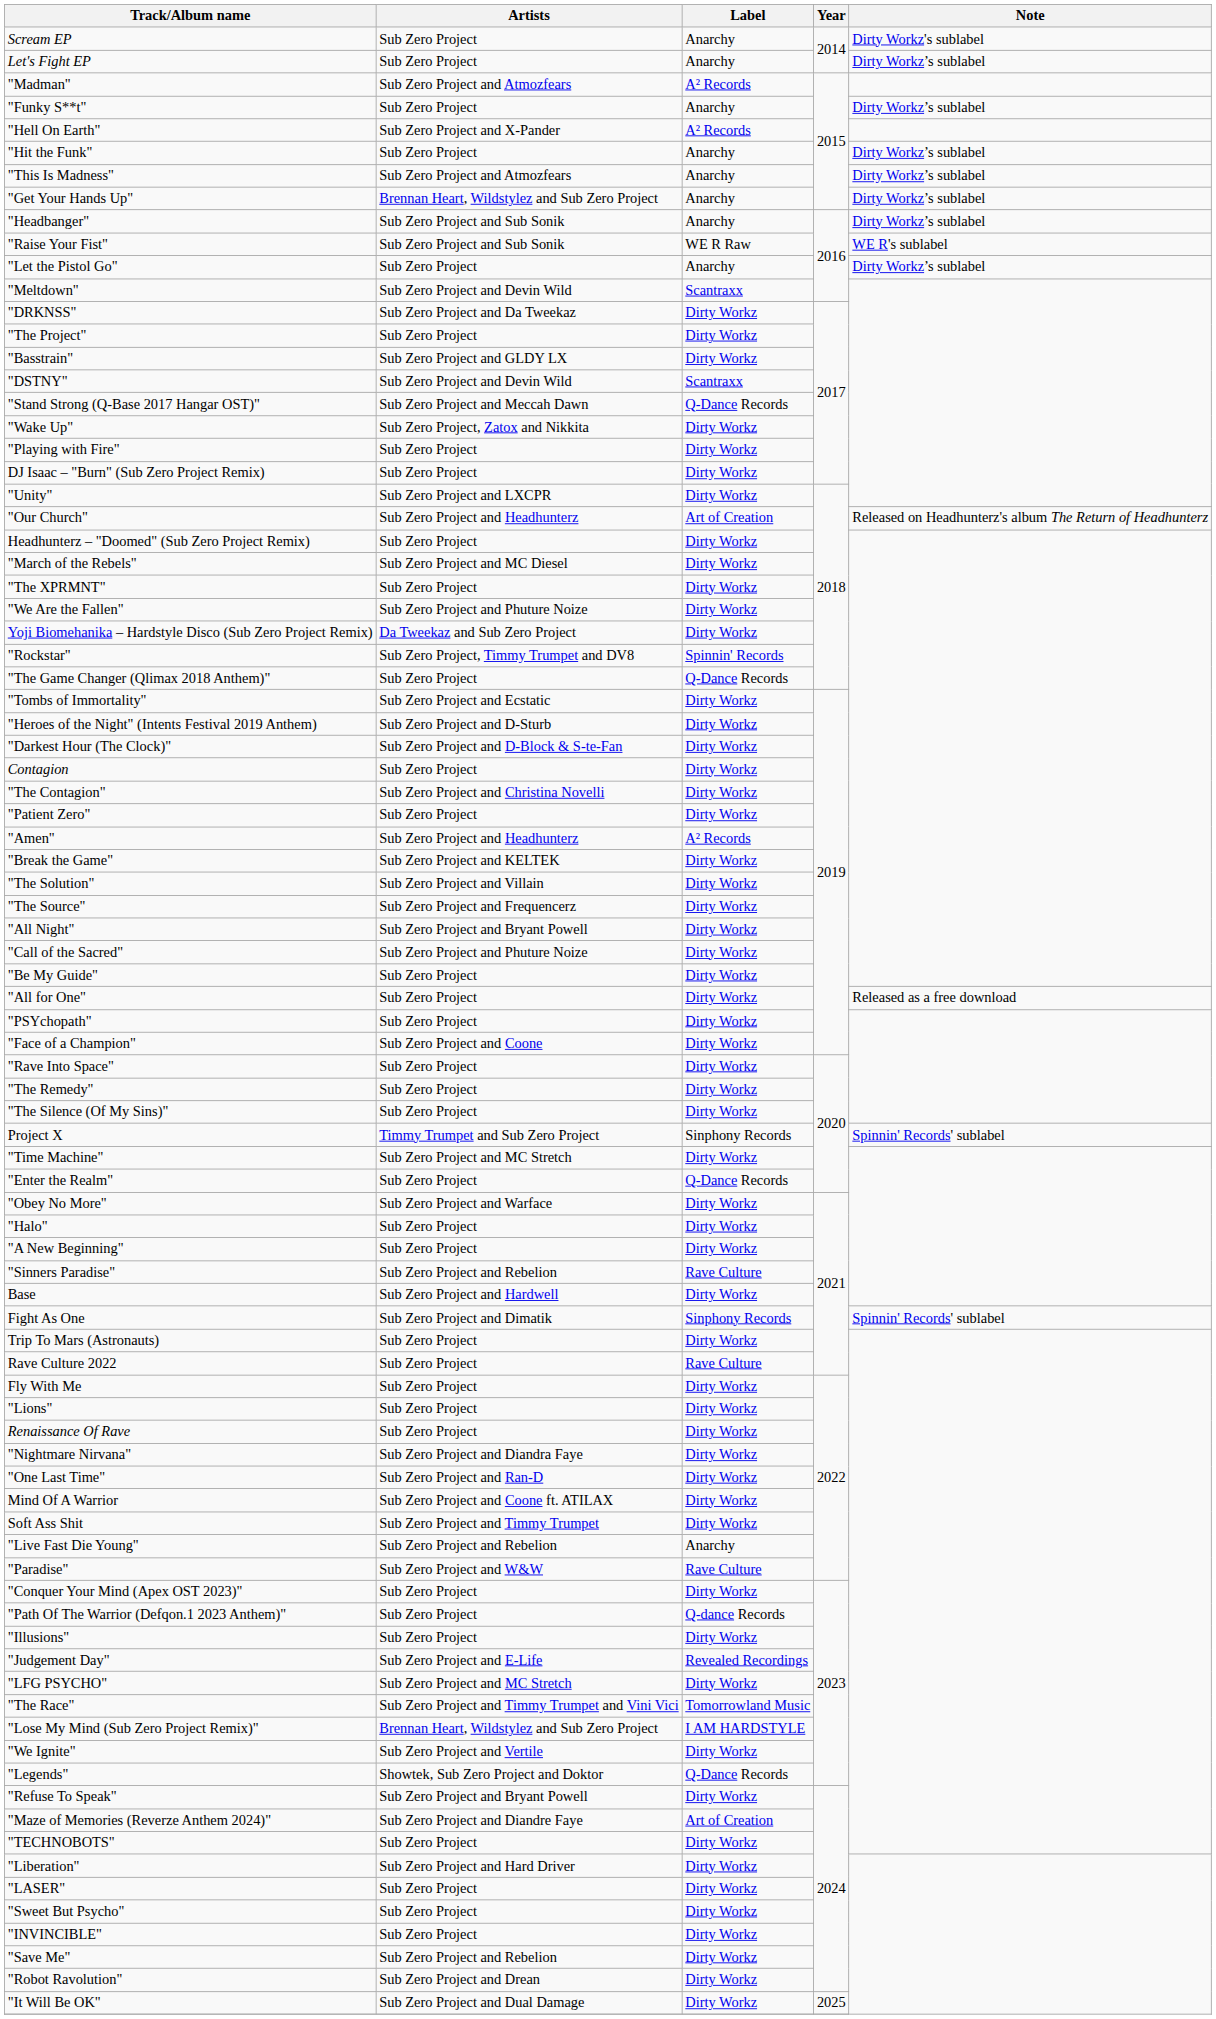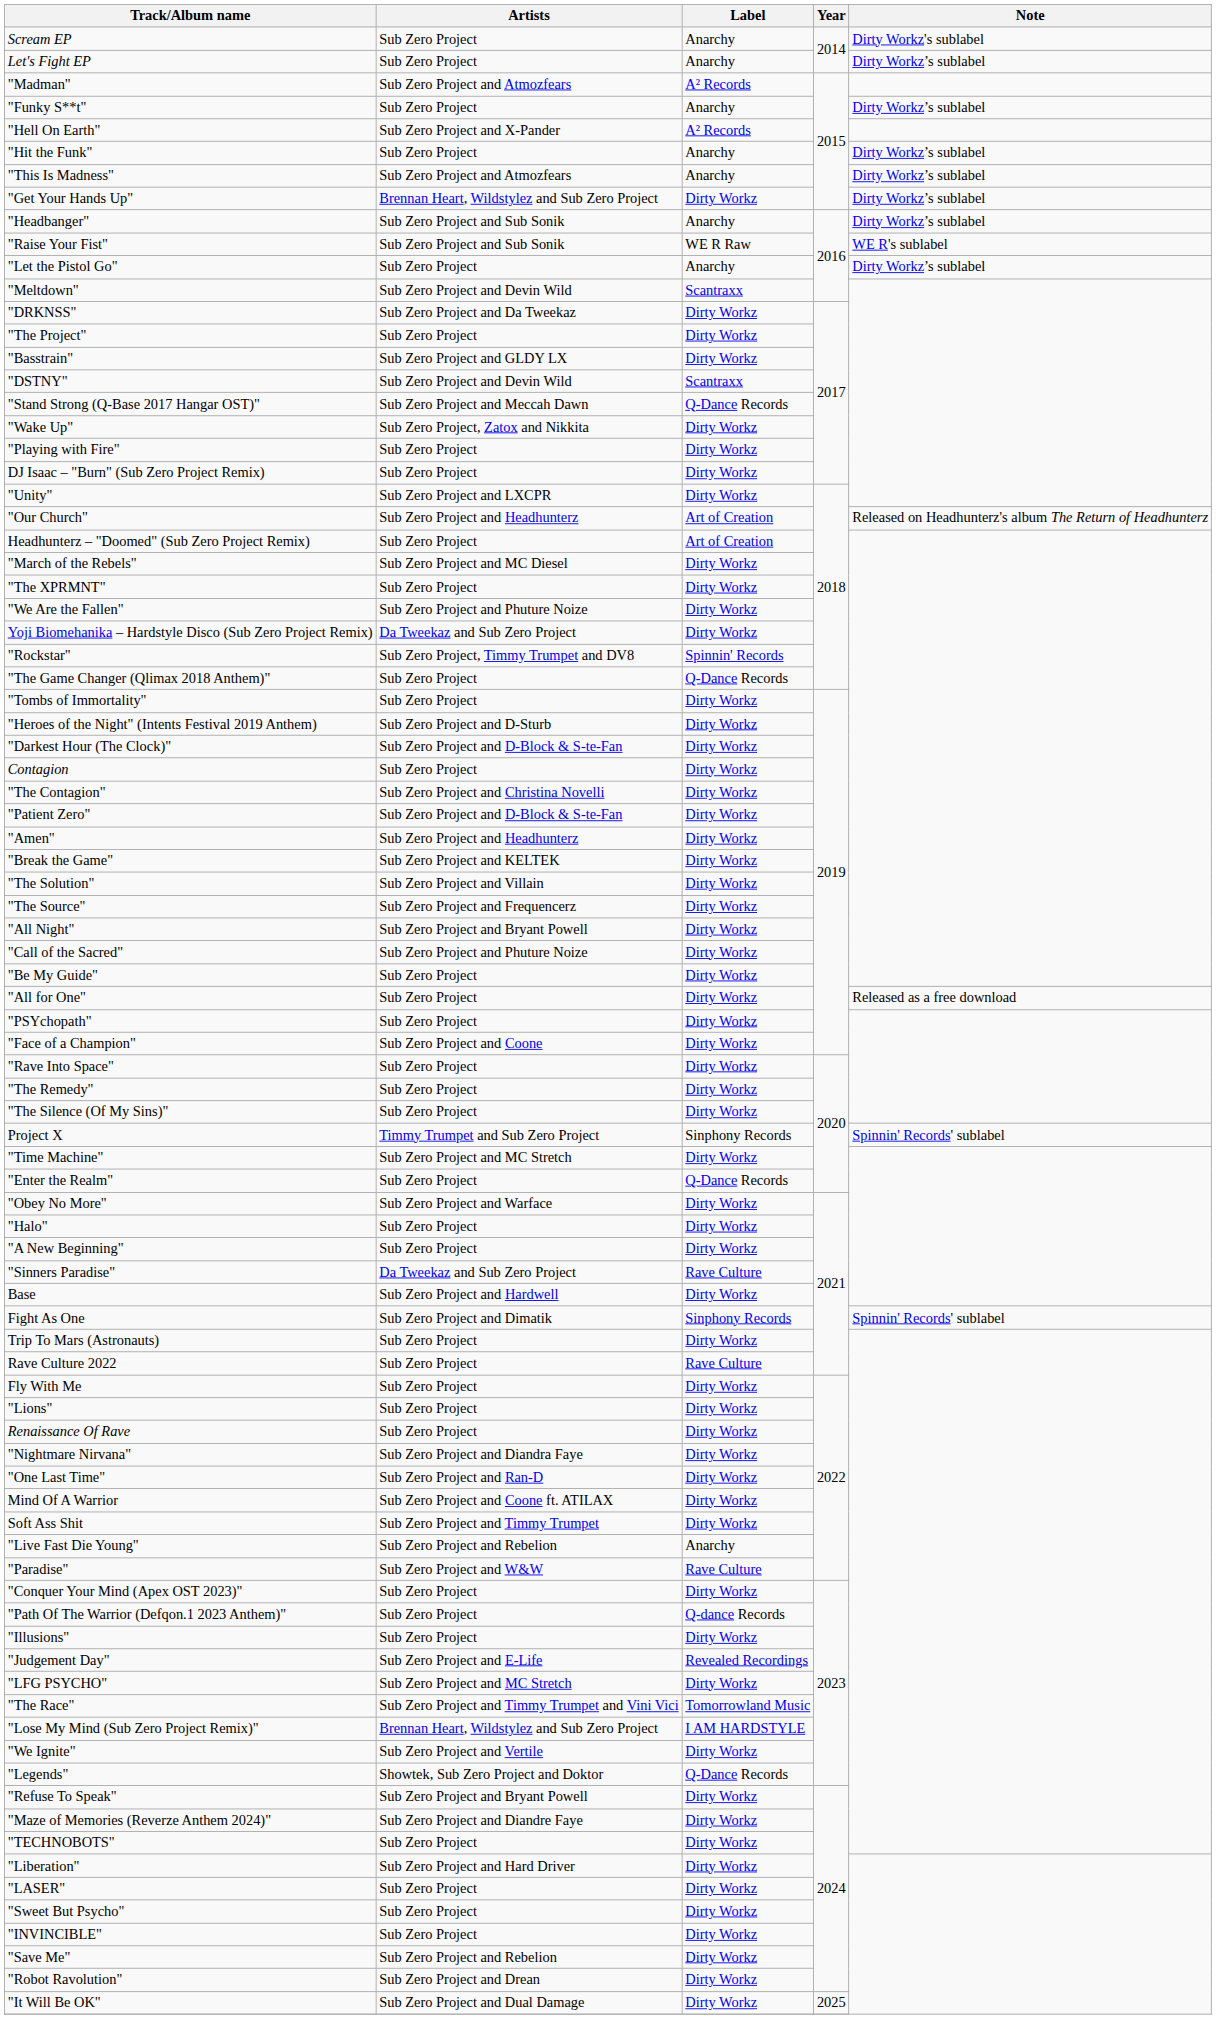"Get Your Hands Up" | Label: Anarchy -> Dirty Workz
Headhunterz – "Doomed" (Sub Zero Project Remix) | Label: Dirty Workz -> Art of Creation
"Tombs of Immortality" | Artists: Sub Zero Project and Ecstatic -> Sub Zero Project
"Patient Zero" | Artists: Sub Zero Project -> Sub Zero Project and D-Block & S-te-Fan
"Amen" | Label: A² Records -> Dirty Workz
"Sinners Paradise" | Artists: Sub Zero Project and Rebelion -> Da Tweekaz and Sub Zero Project
"Maze of Memories (Reverze Anthem 2024)" | Label: Art of Creation -> Dirty Workz
